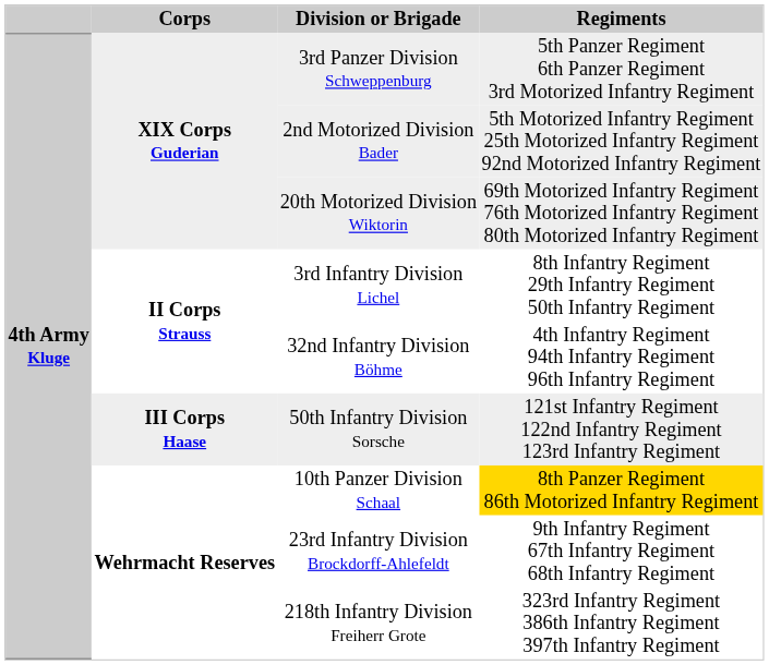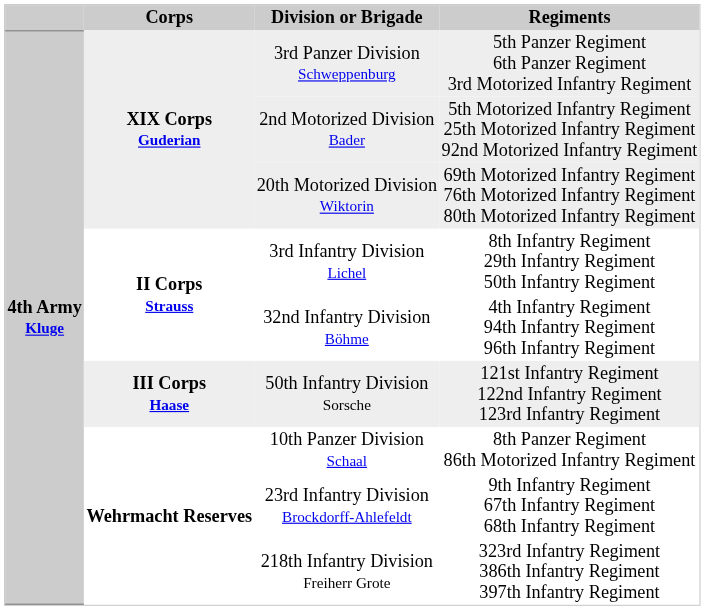10th Panzer Division Schaal | Regiments: gold background -> no background
